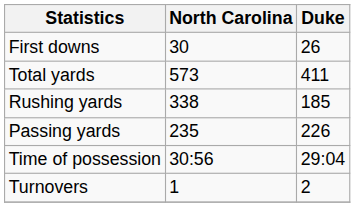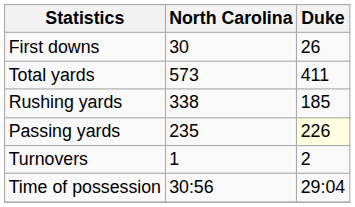Passing yards | Duke: no background -> lightyellow background
rows swapped: Turnovers <-> Time of possession
